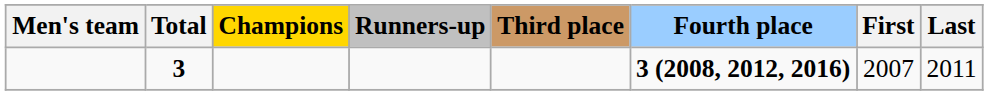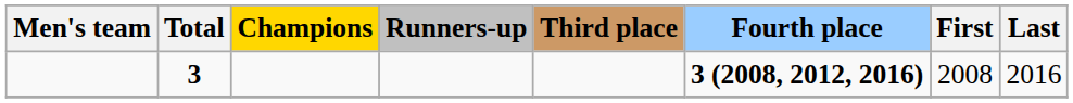row 2 | First: 2007 -> 2008
row 2 | Last: 2011 -> 2016
